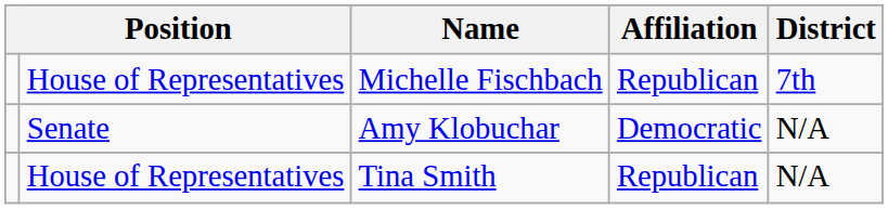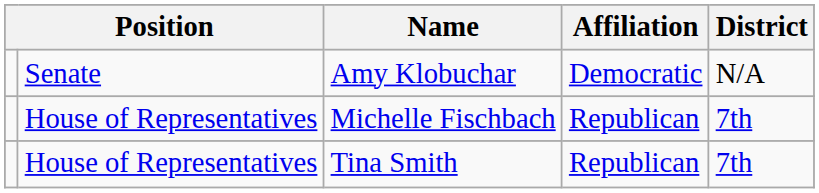rows swapped: Michelle Fischbach <-> Amy Klobuchar
Tina Smith | District: N/A -> 7th
